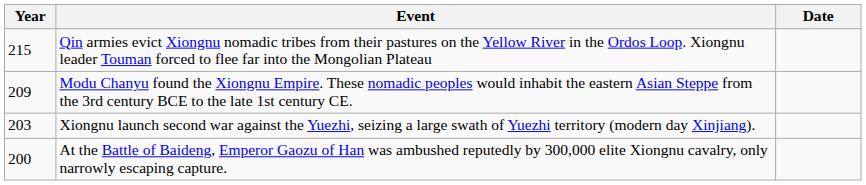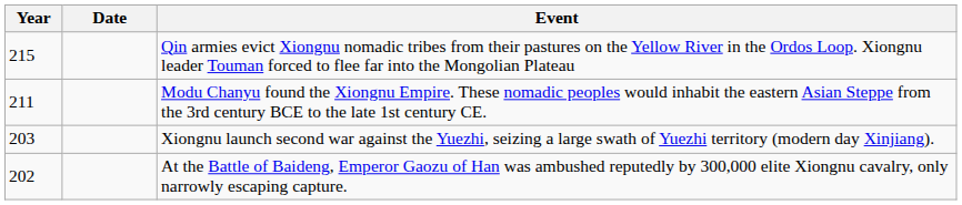columns swapped: Date <-> Event
row 3 | Year: 209 -> 211
row 5 | Year: 200 -> 202
